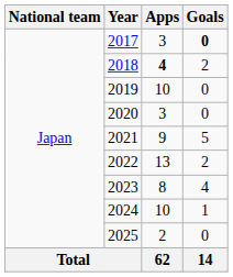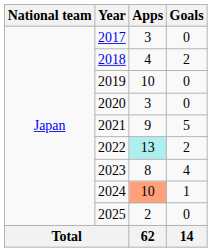2017 | Goals: bold -> normal
2018 | Apps: bold -> normal
2022 | Apps: no background -> paleturquoise background
2024 | Apps: no background -> lightsalmon background
